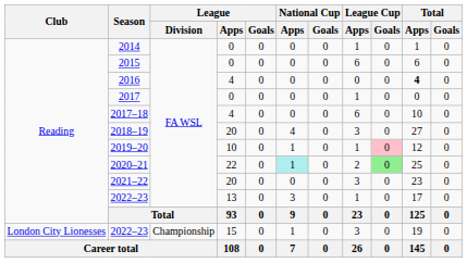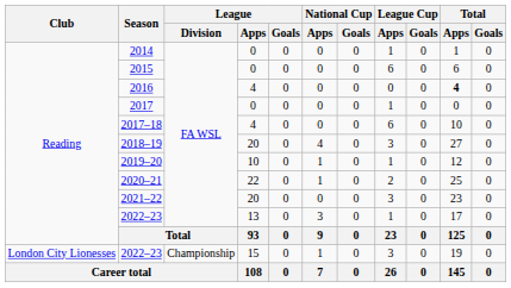2019–20 | League Cup / Goals: pink background -> no background
2020–21 | National Cup / Apps: paleturquoise background -> no background
2020–21 | League Cup / Goals: lightgreen background -> no background
